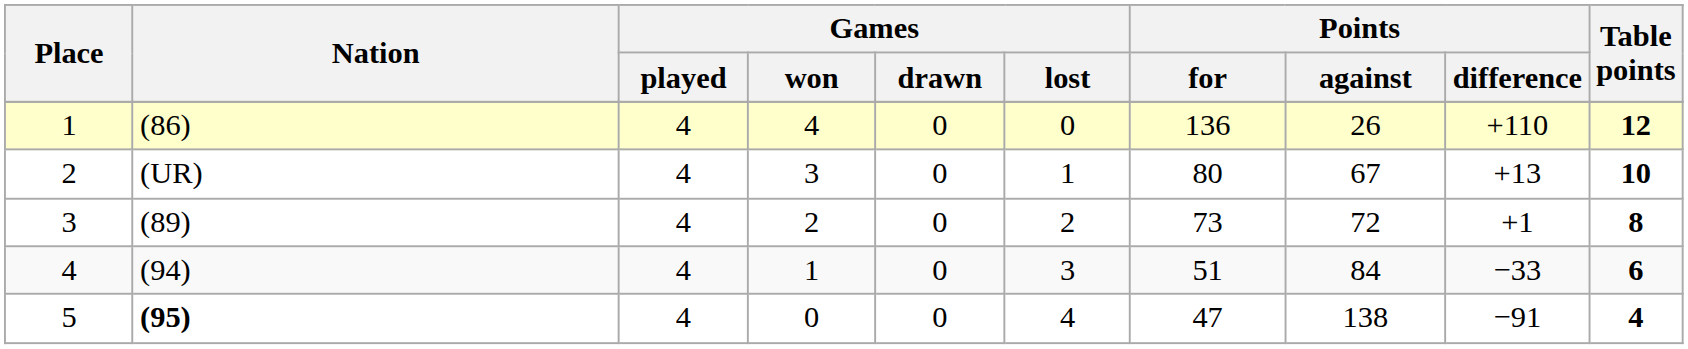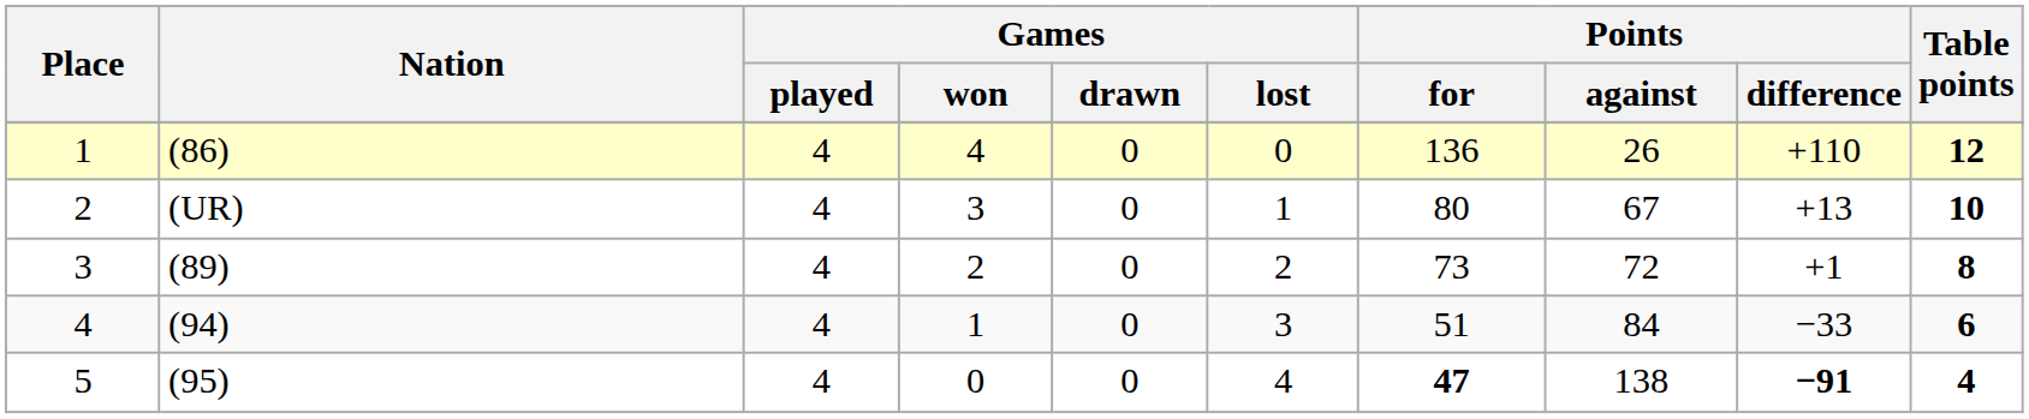5 | Nation: bold -> normal
5 | Points / for: normal -> bold
5 | Points / difference: normal -> bold
